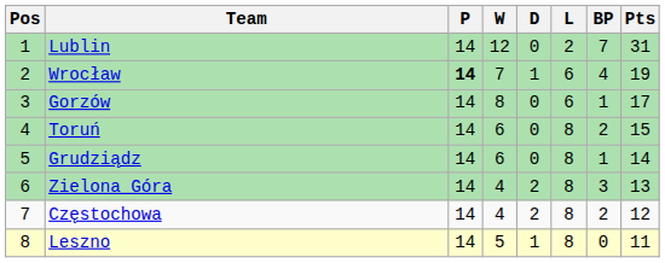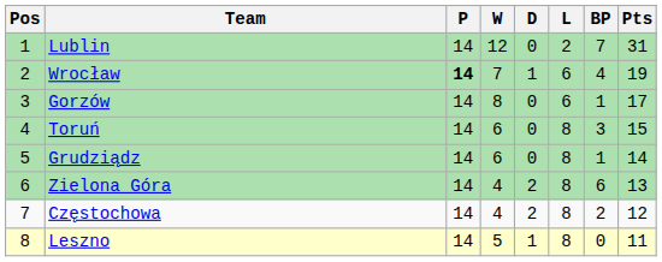Toruń | BP: 2 -> 3
Zielona Góra | BP: 3 -> 6
